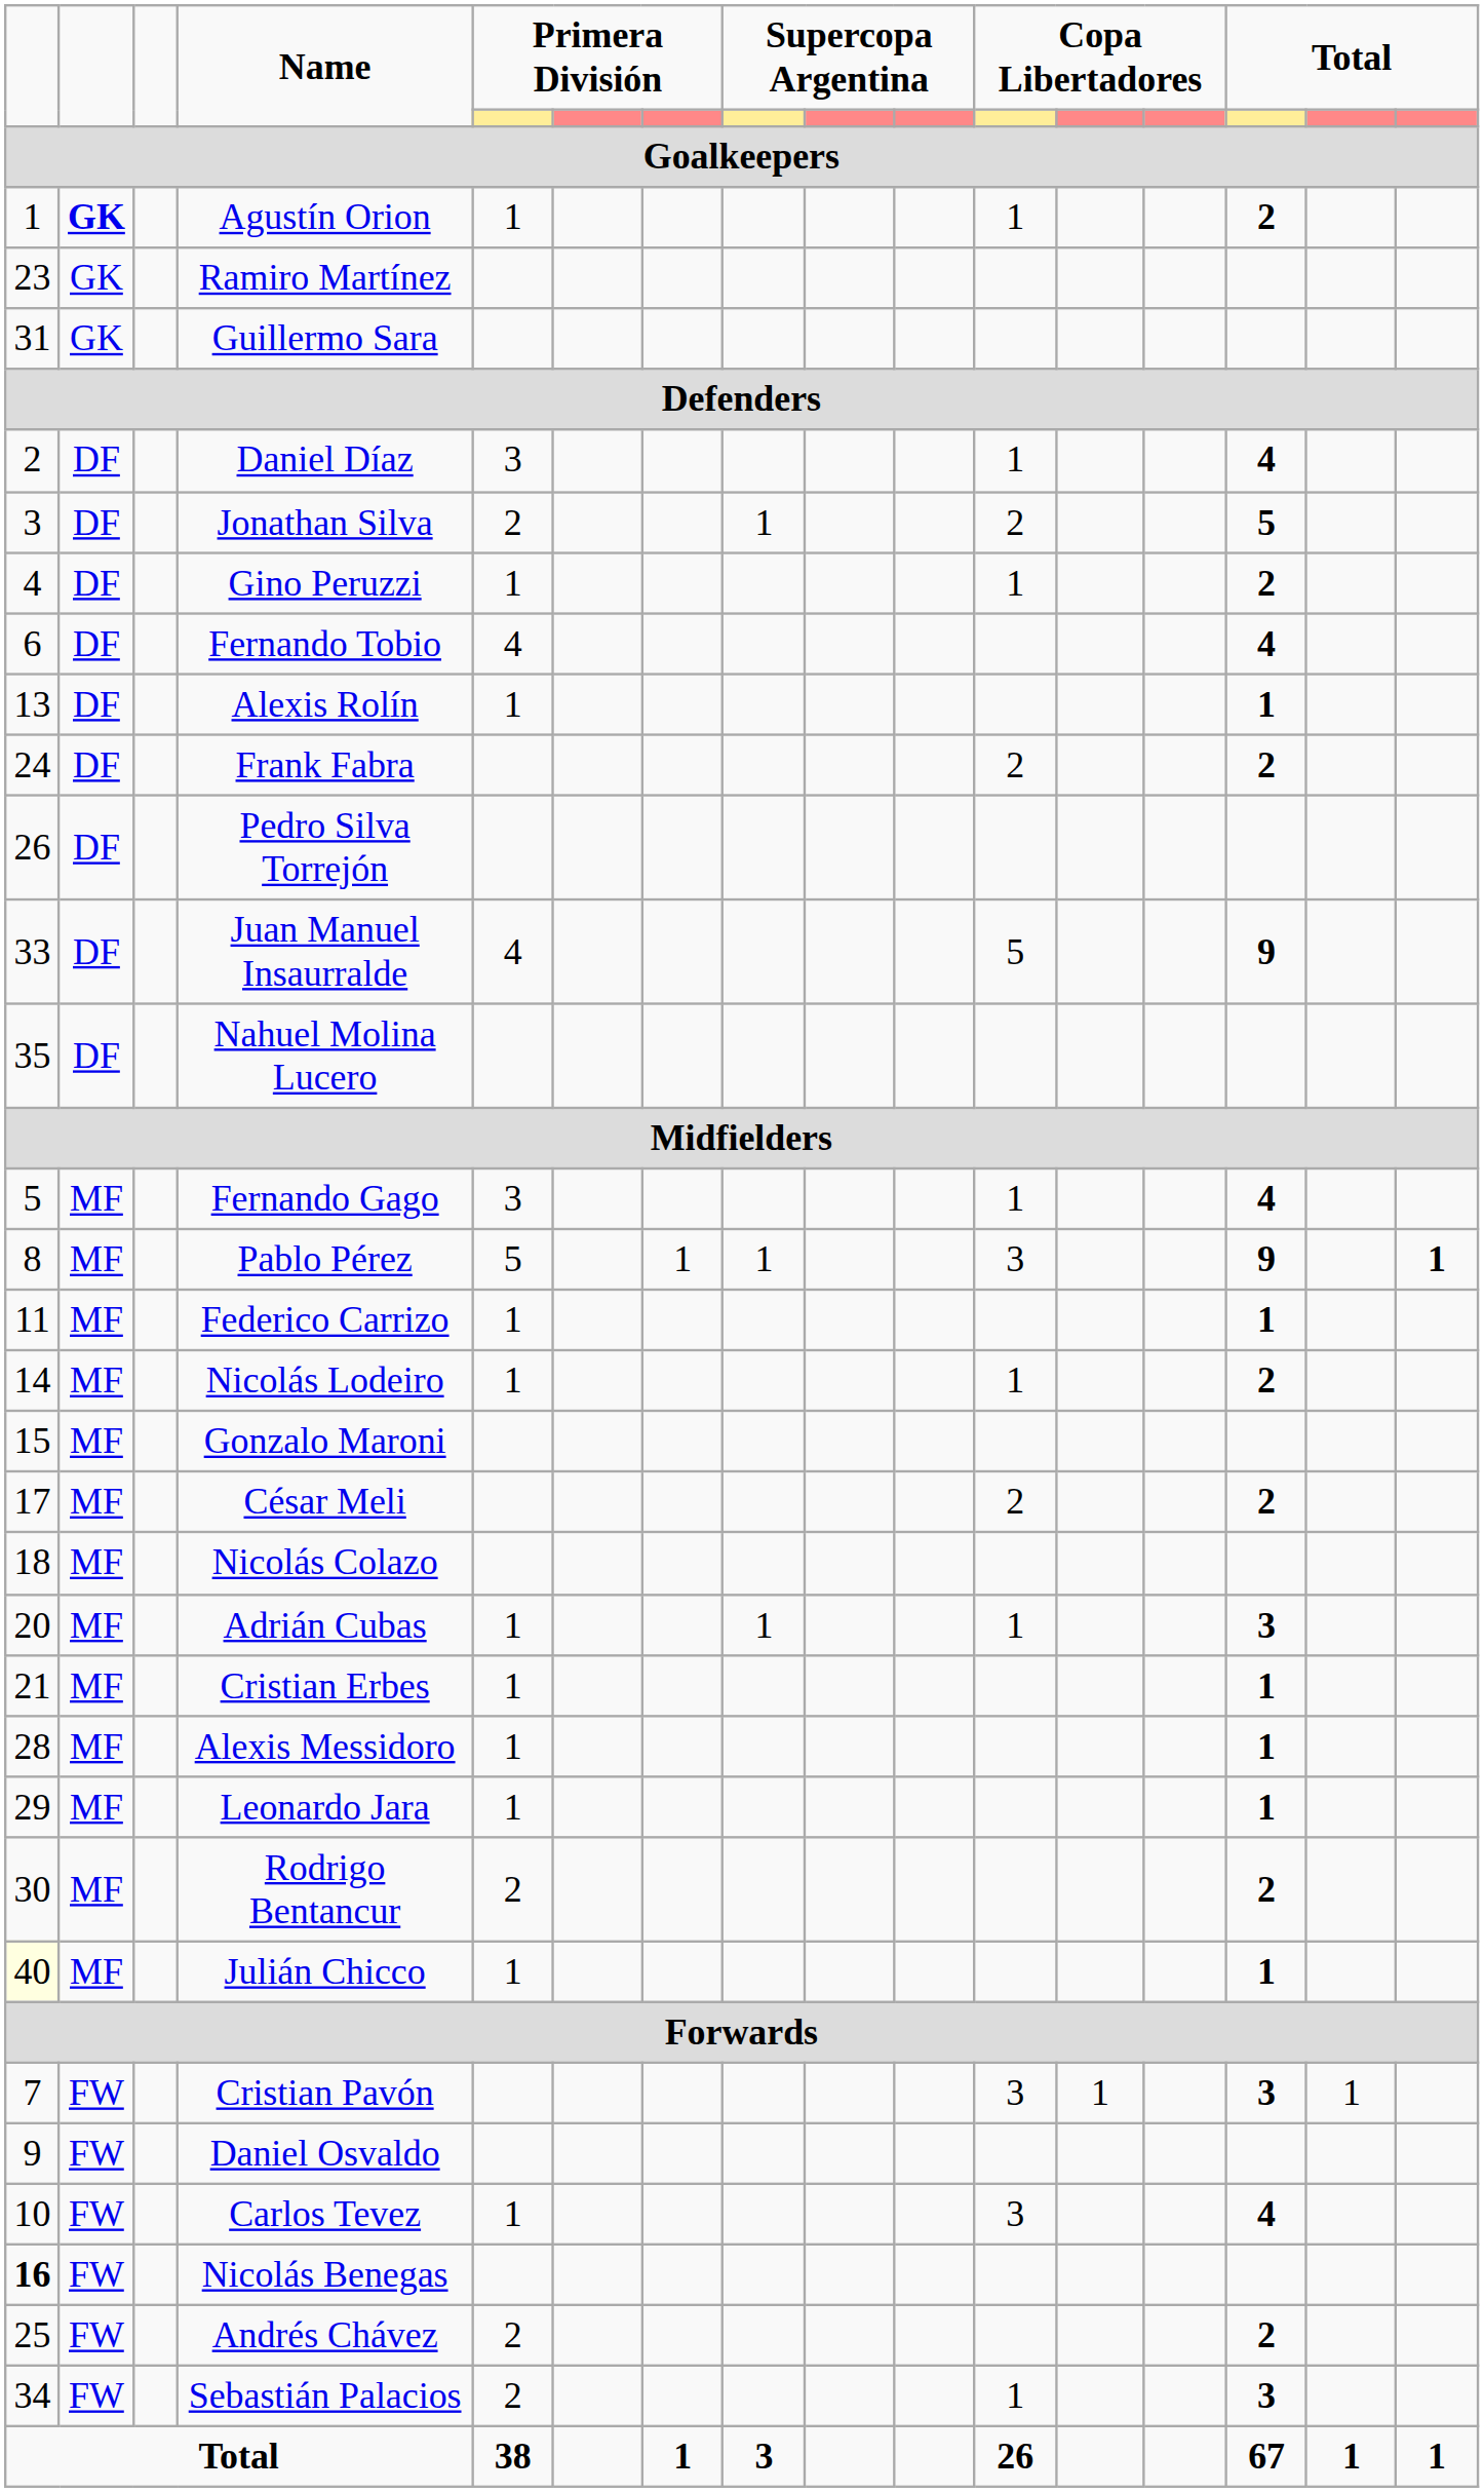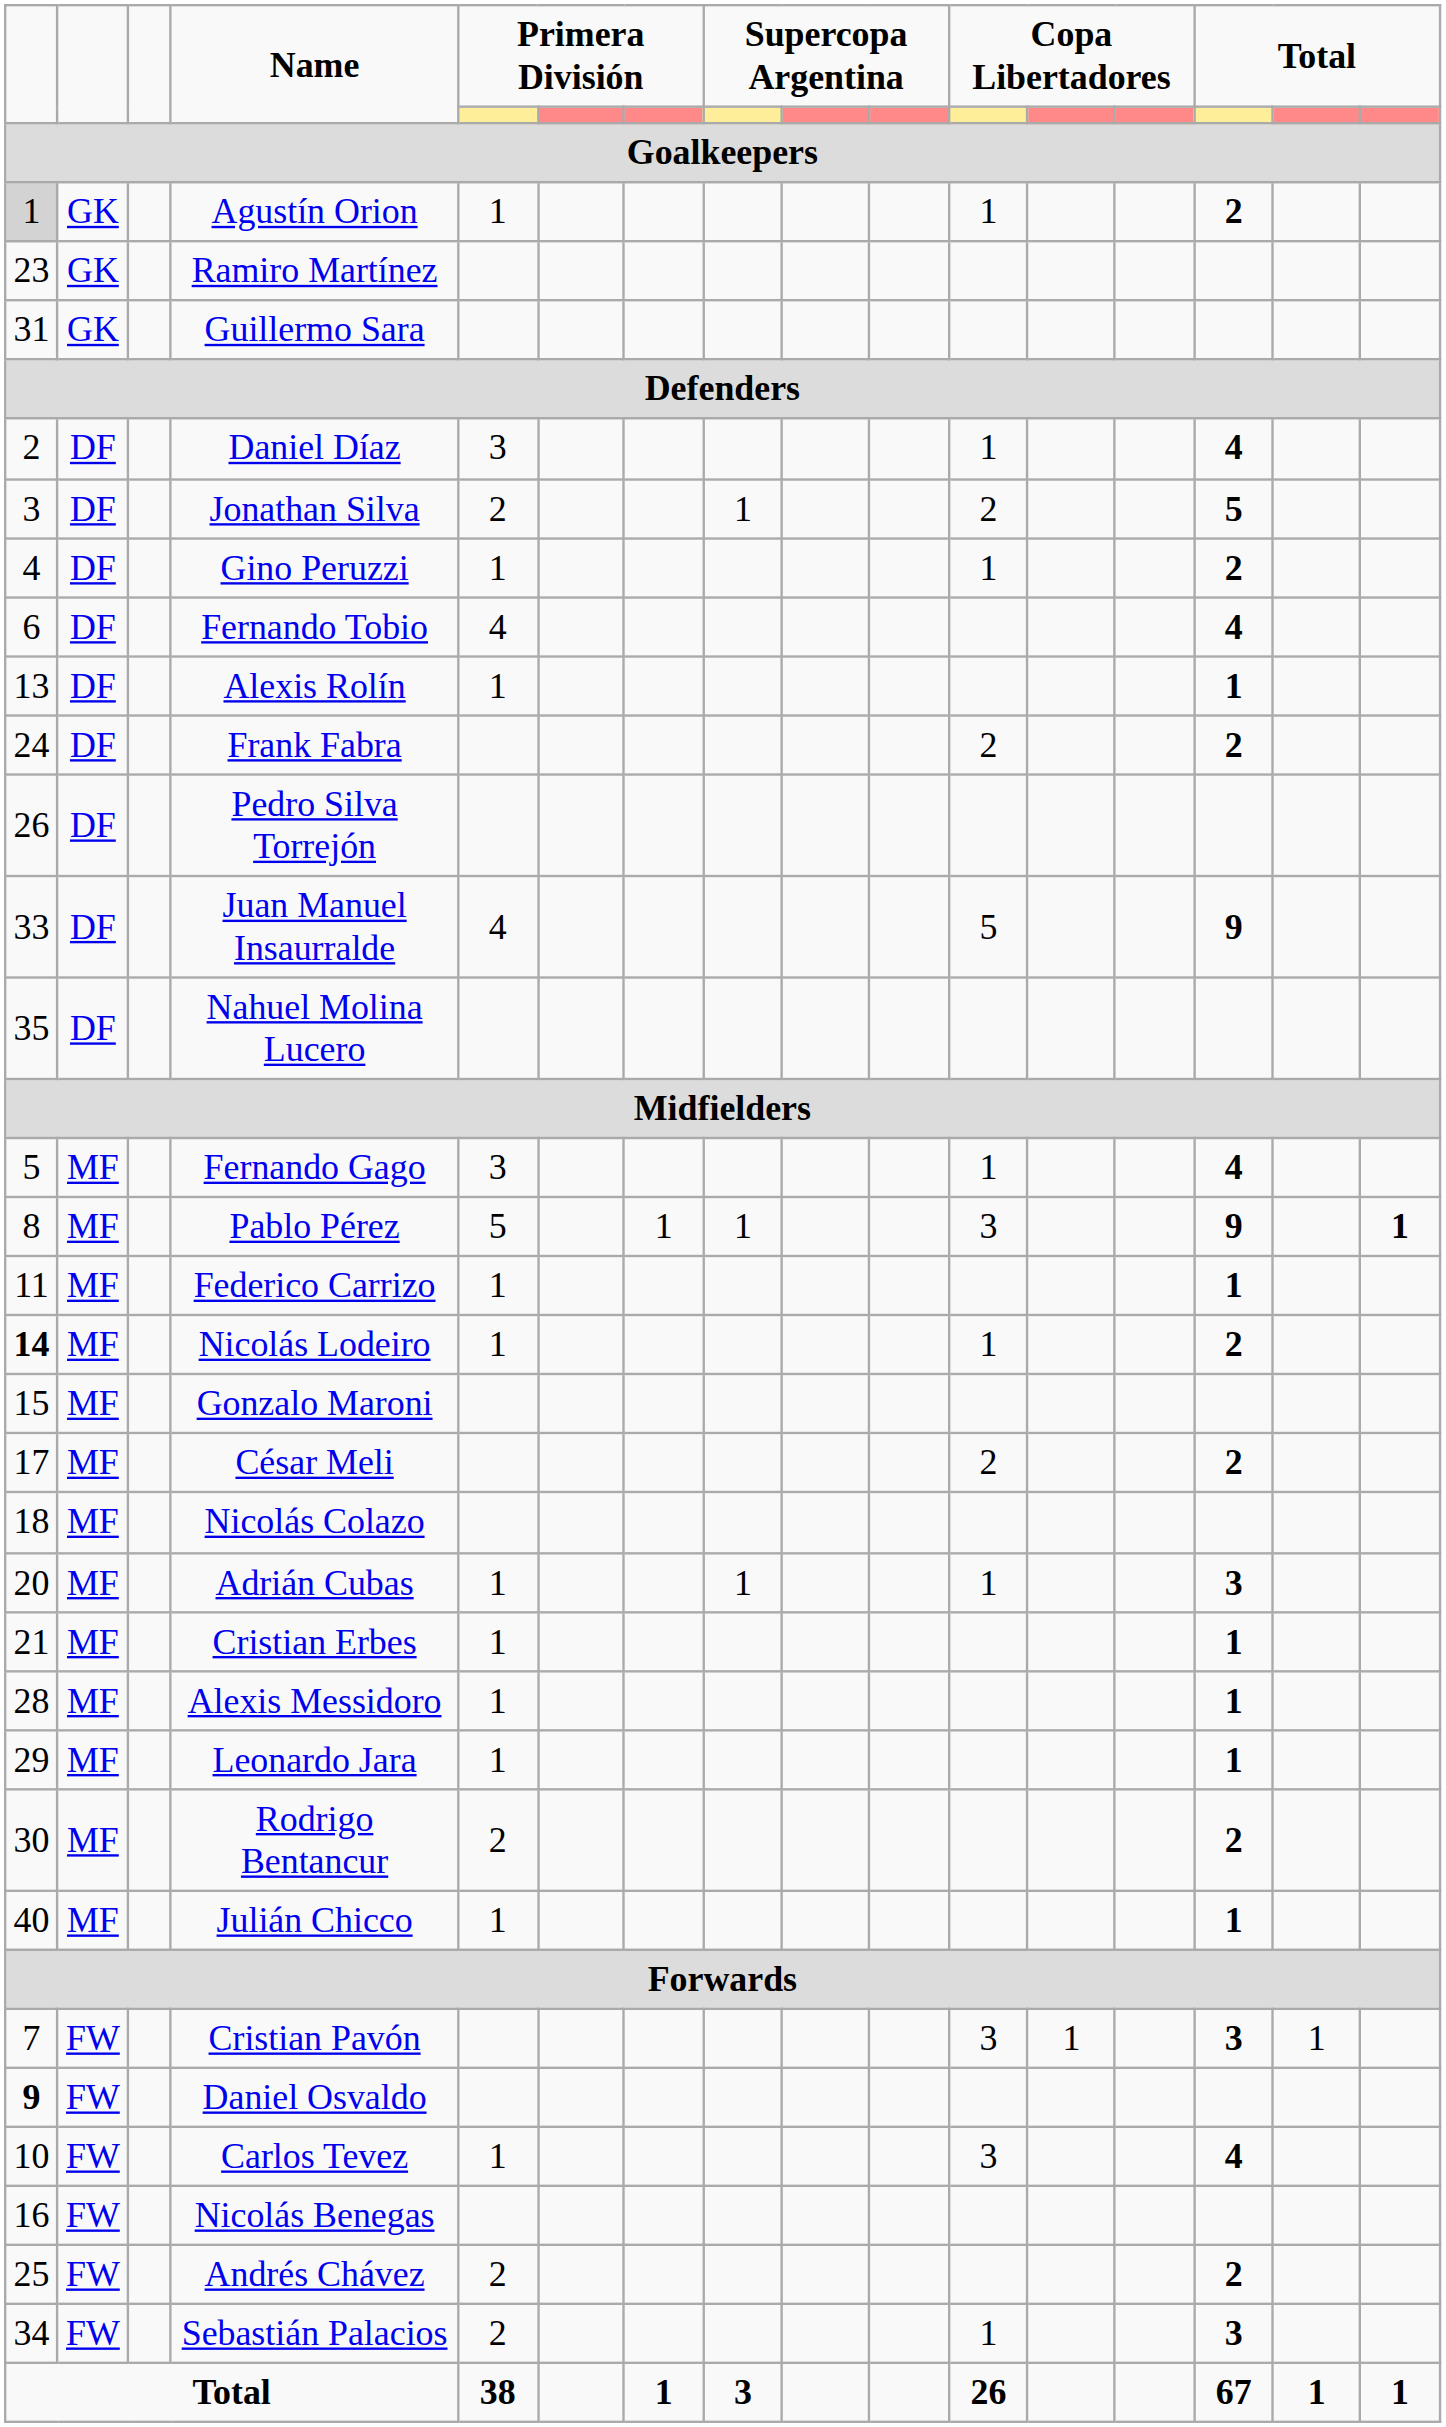Agustín Orion | column 1: no background -> lightgrey background
Agustín Orion | column 2: bold -> normal
Nicolás Lodeiro | column 1: normal -> bold
Julián Chicco | column 1: lightyellow background -> no background
Daniel Osvaldo | column 1: normal -> bold
Nicolás Benegas | column 1: bold -> normal
